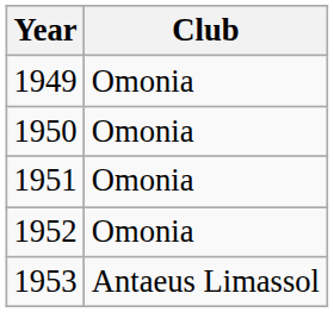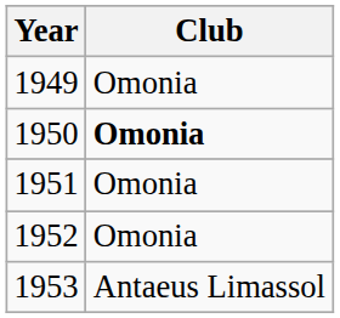1950 | Club: normal -> bold
